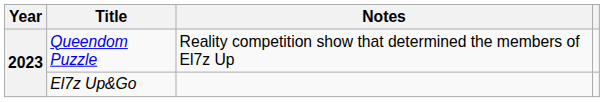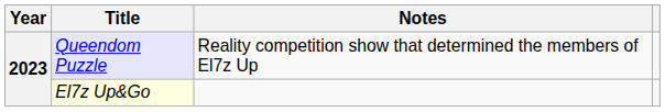Queendom Puzzle | Title: no background -> lavender background
El7z Up&Go | Title: no background -> lightyellow background
